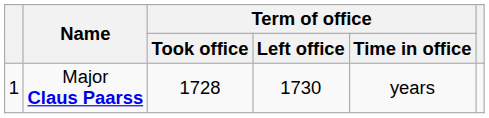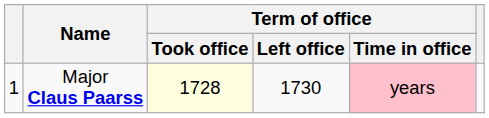Major Claus Paarss | Term of office / Took office: no background -> lightyellow background
Major Claus Paarss | Term of office / Time in office: no background -> pink background
